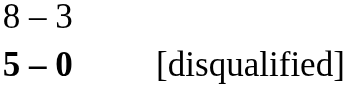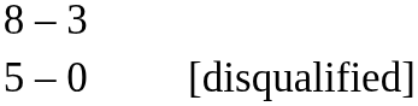[disqualified] | column 1: bold -> normal
